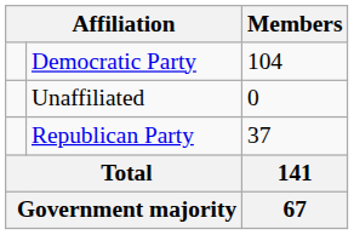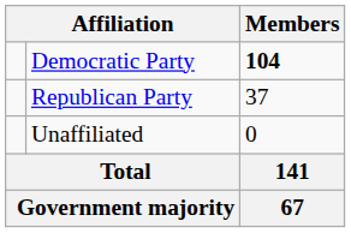Democratic Party | Members: normal -> bold
rows swapped: Republican Party <-> Unaffiliated
